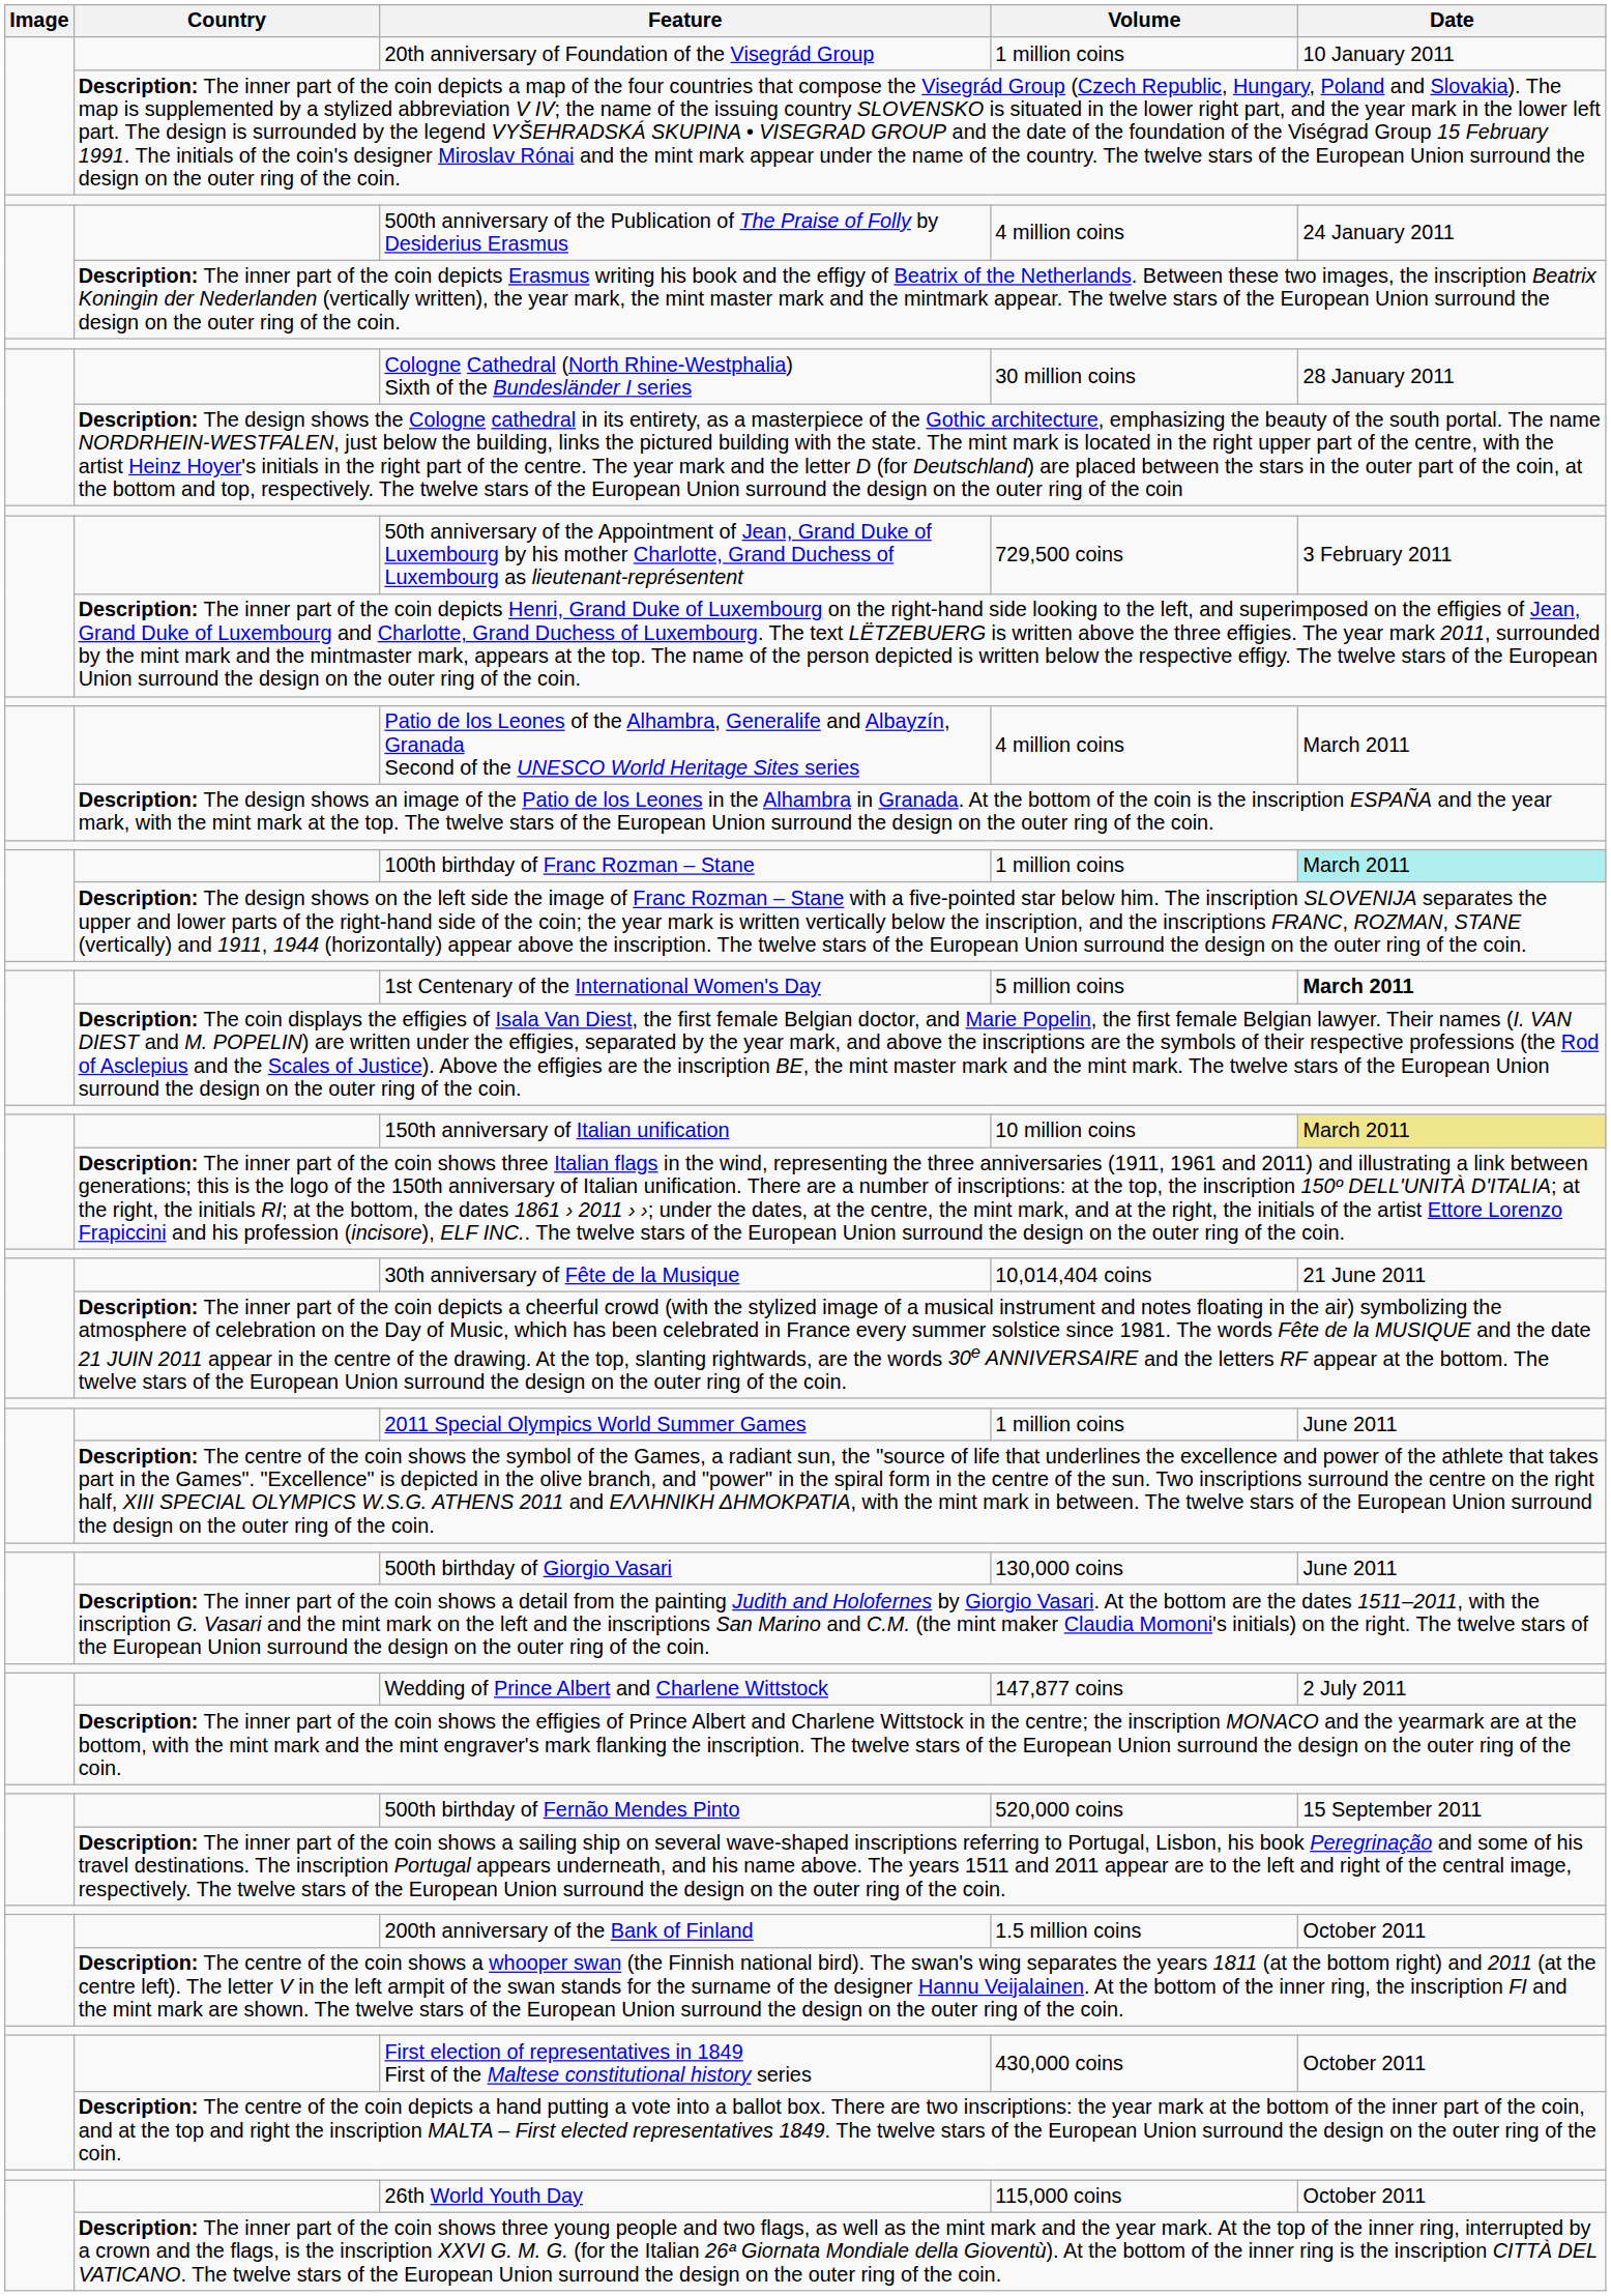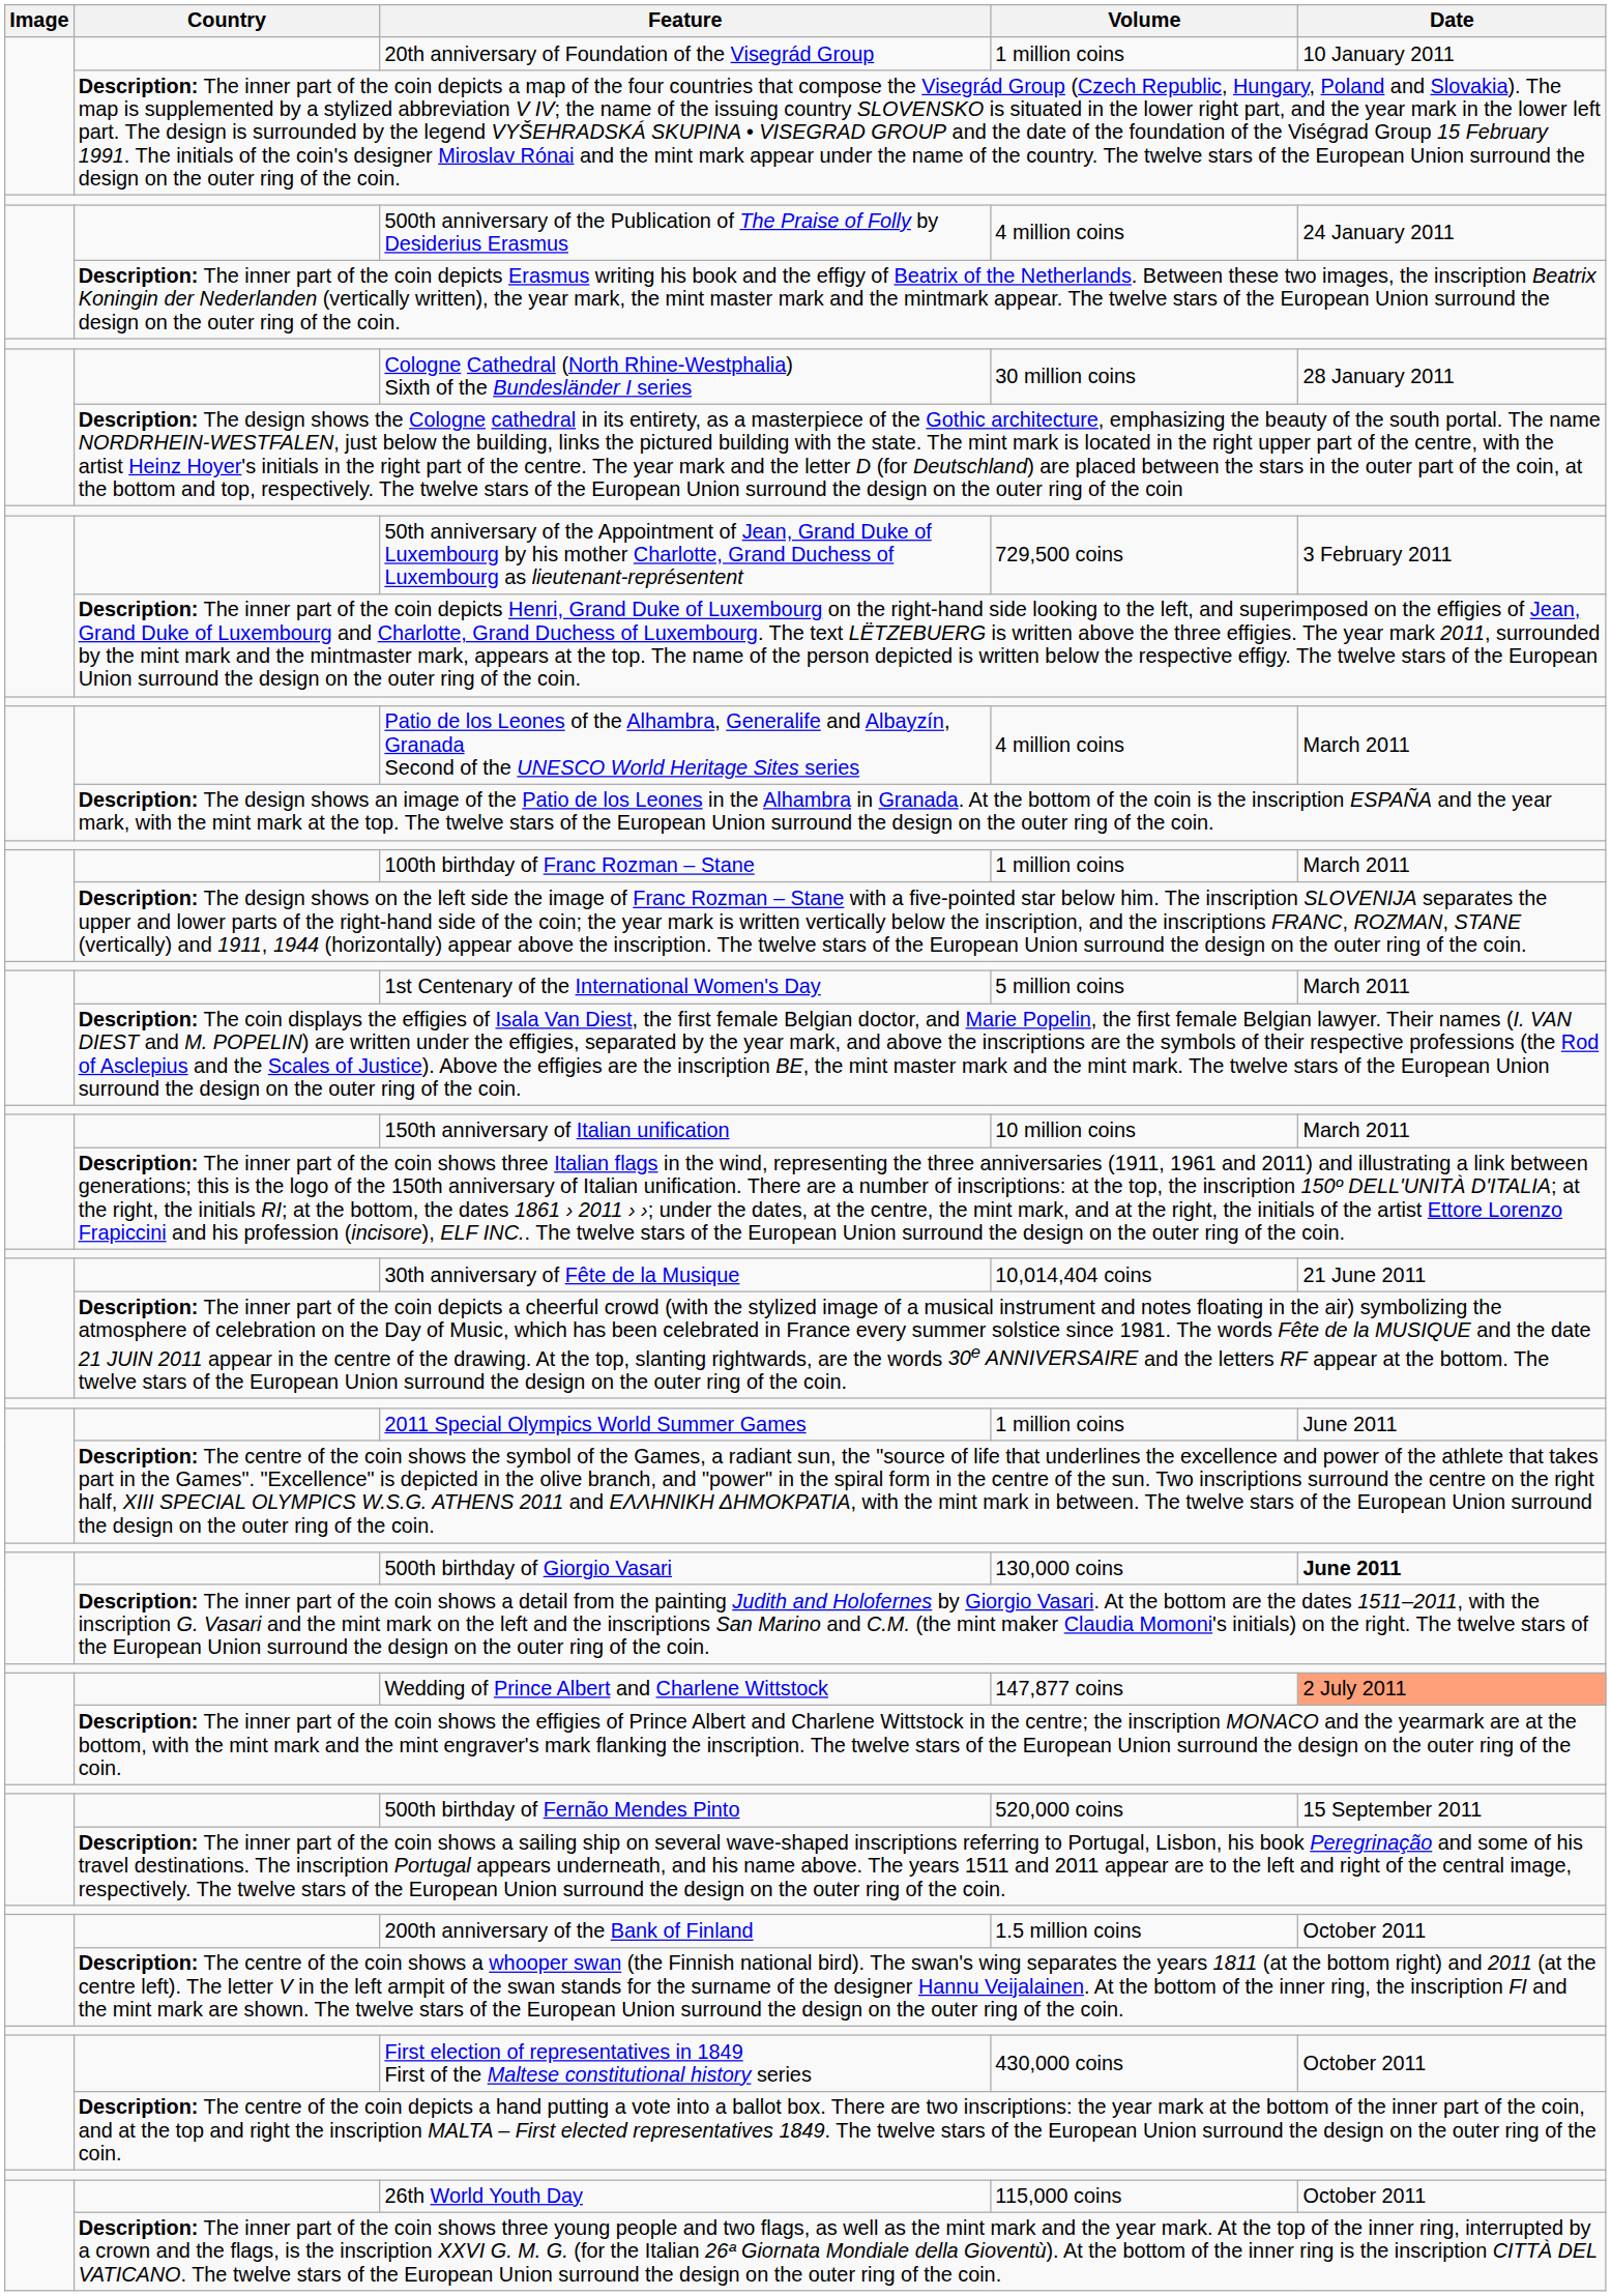100th birthday of Franc Rozman – Stane | Date: paleturquoise background -> no background
1st Centenary of the International Women's Day | Date: bold -> normal
150th anniversary of Italian unification | Date: khaki background -> no background
500th birthday of Giorgio Vasari | Date: normal -> bold
Wedding of Prince Albert and Charlene Wittstock | Date: no background -> lightsalmon background
